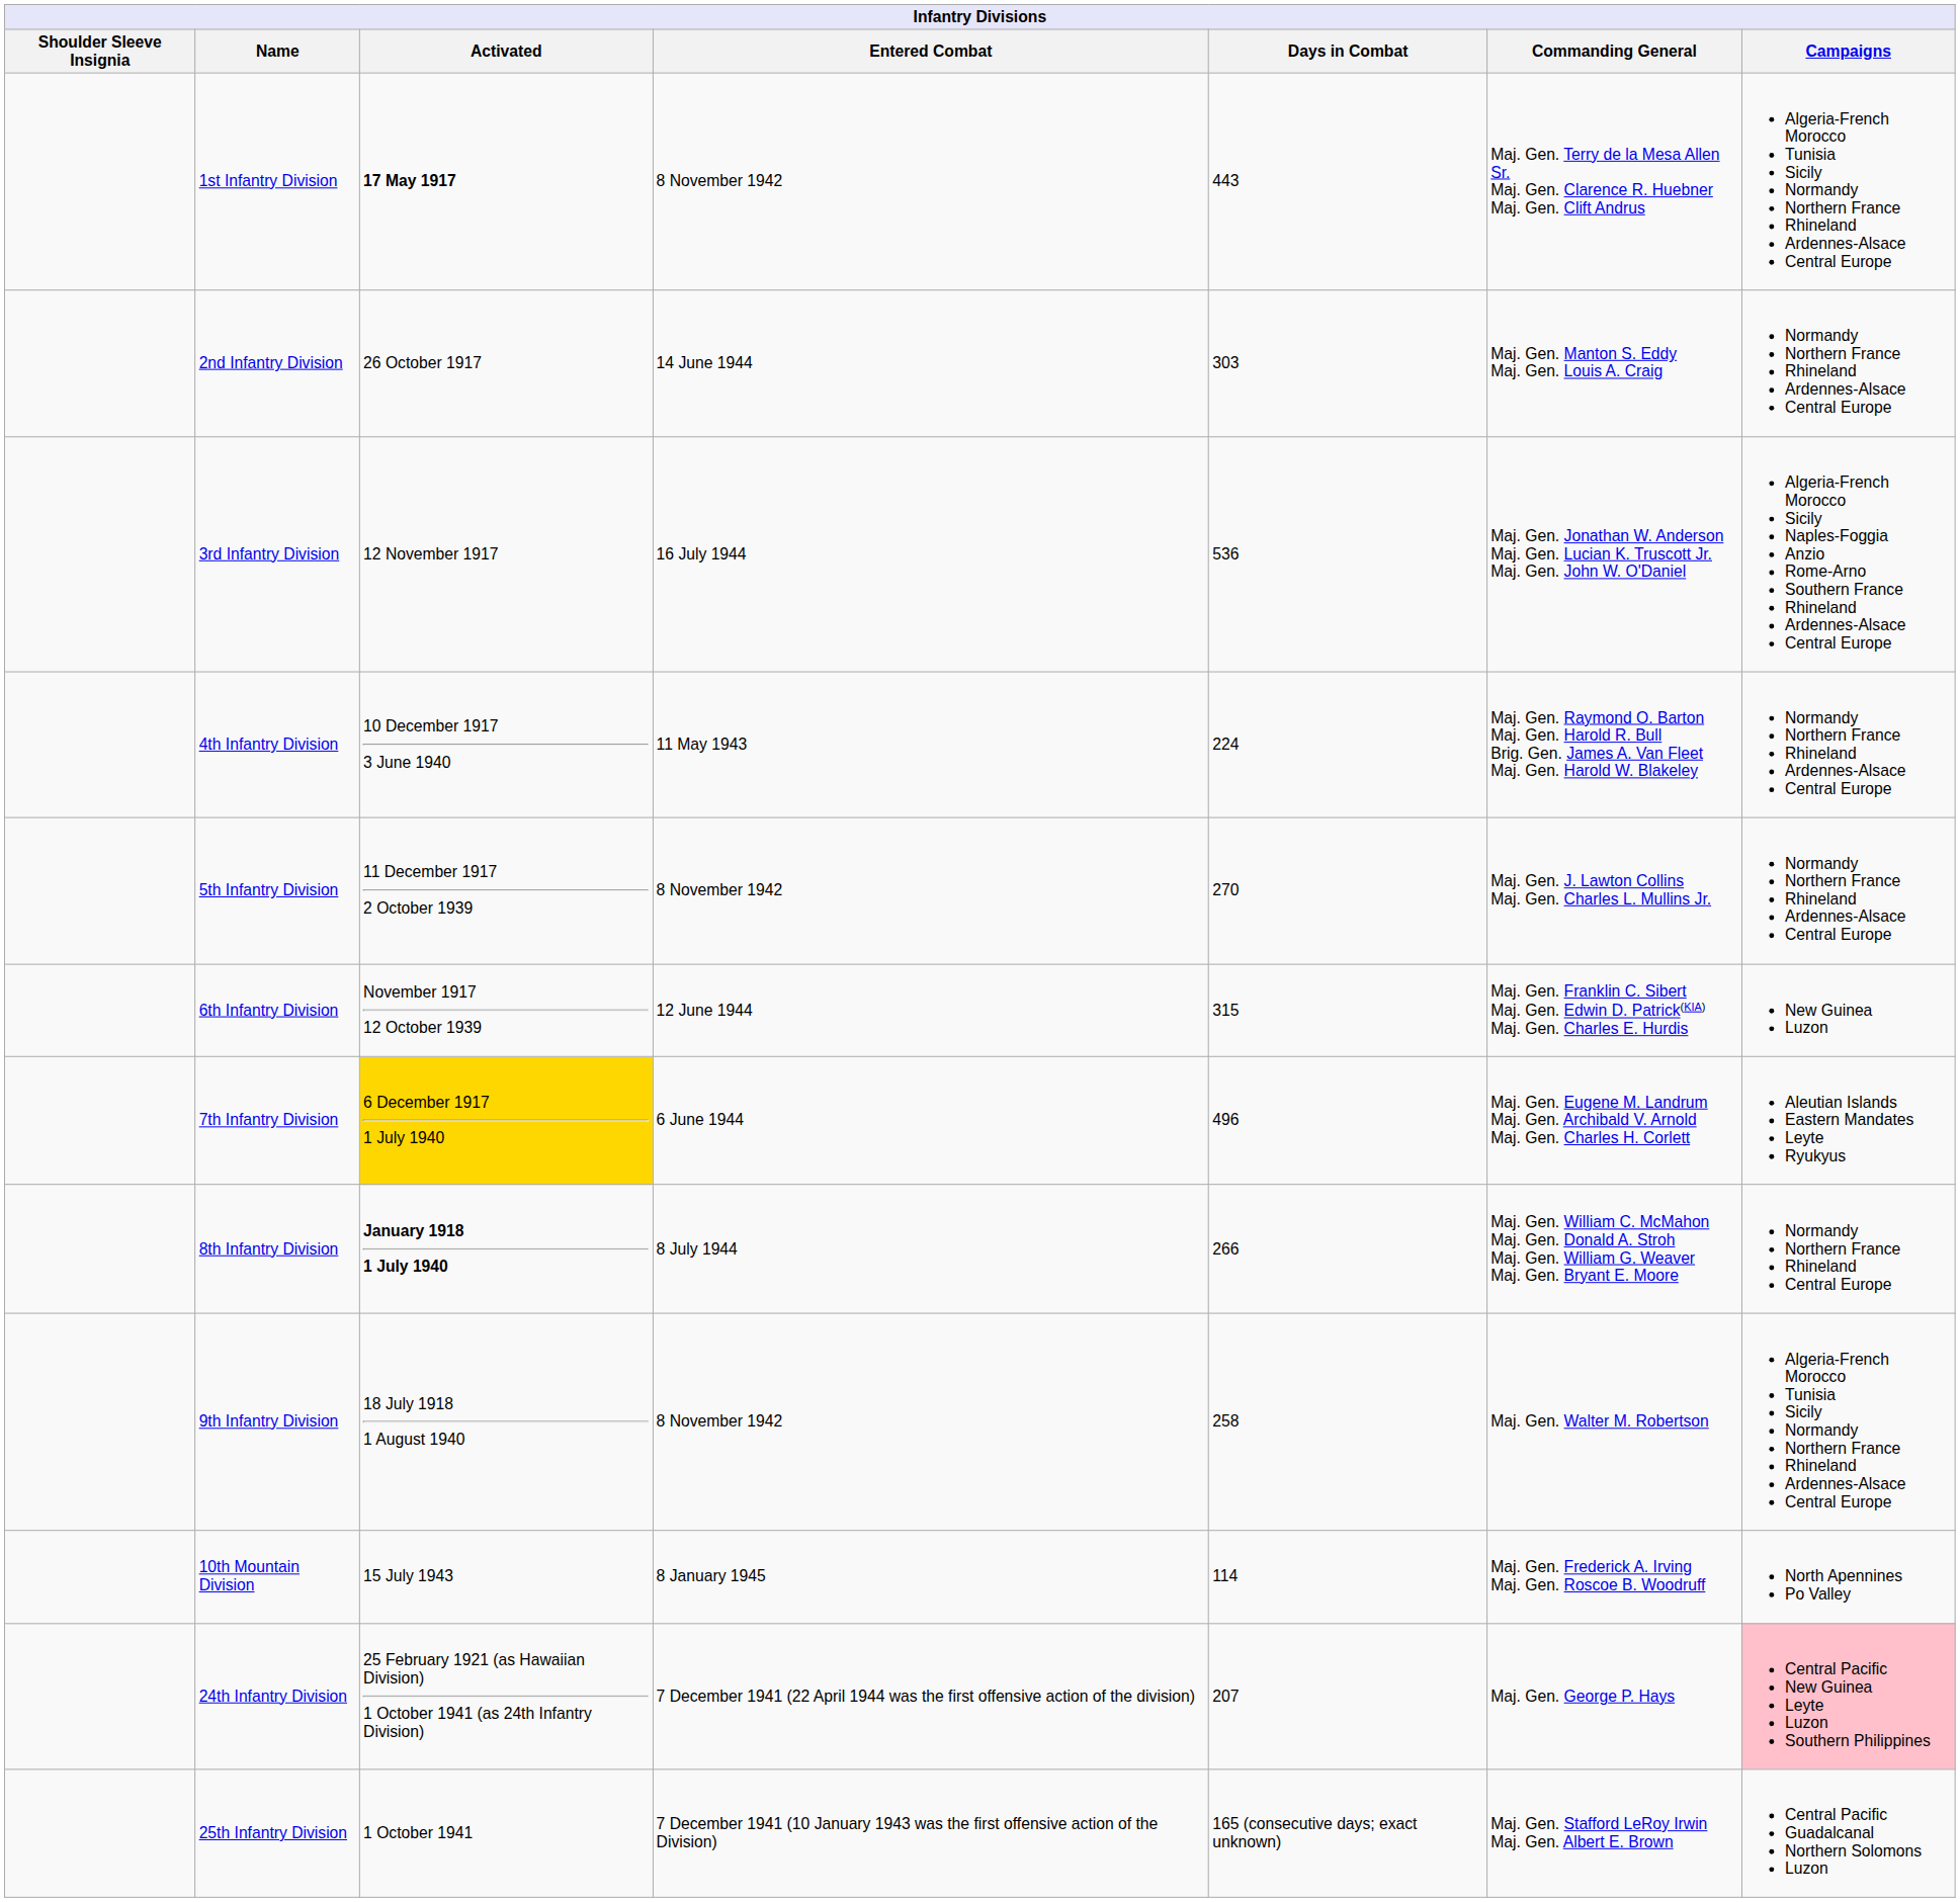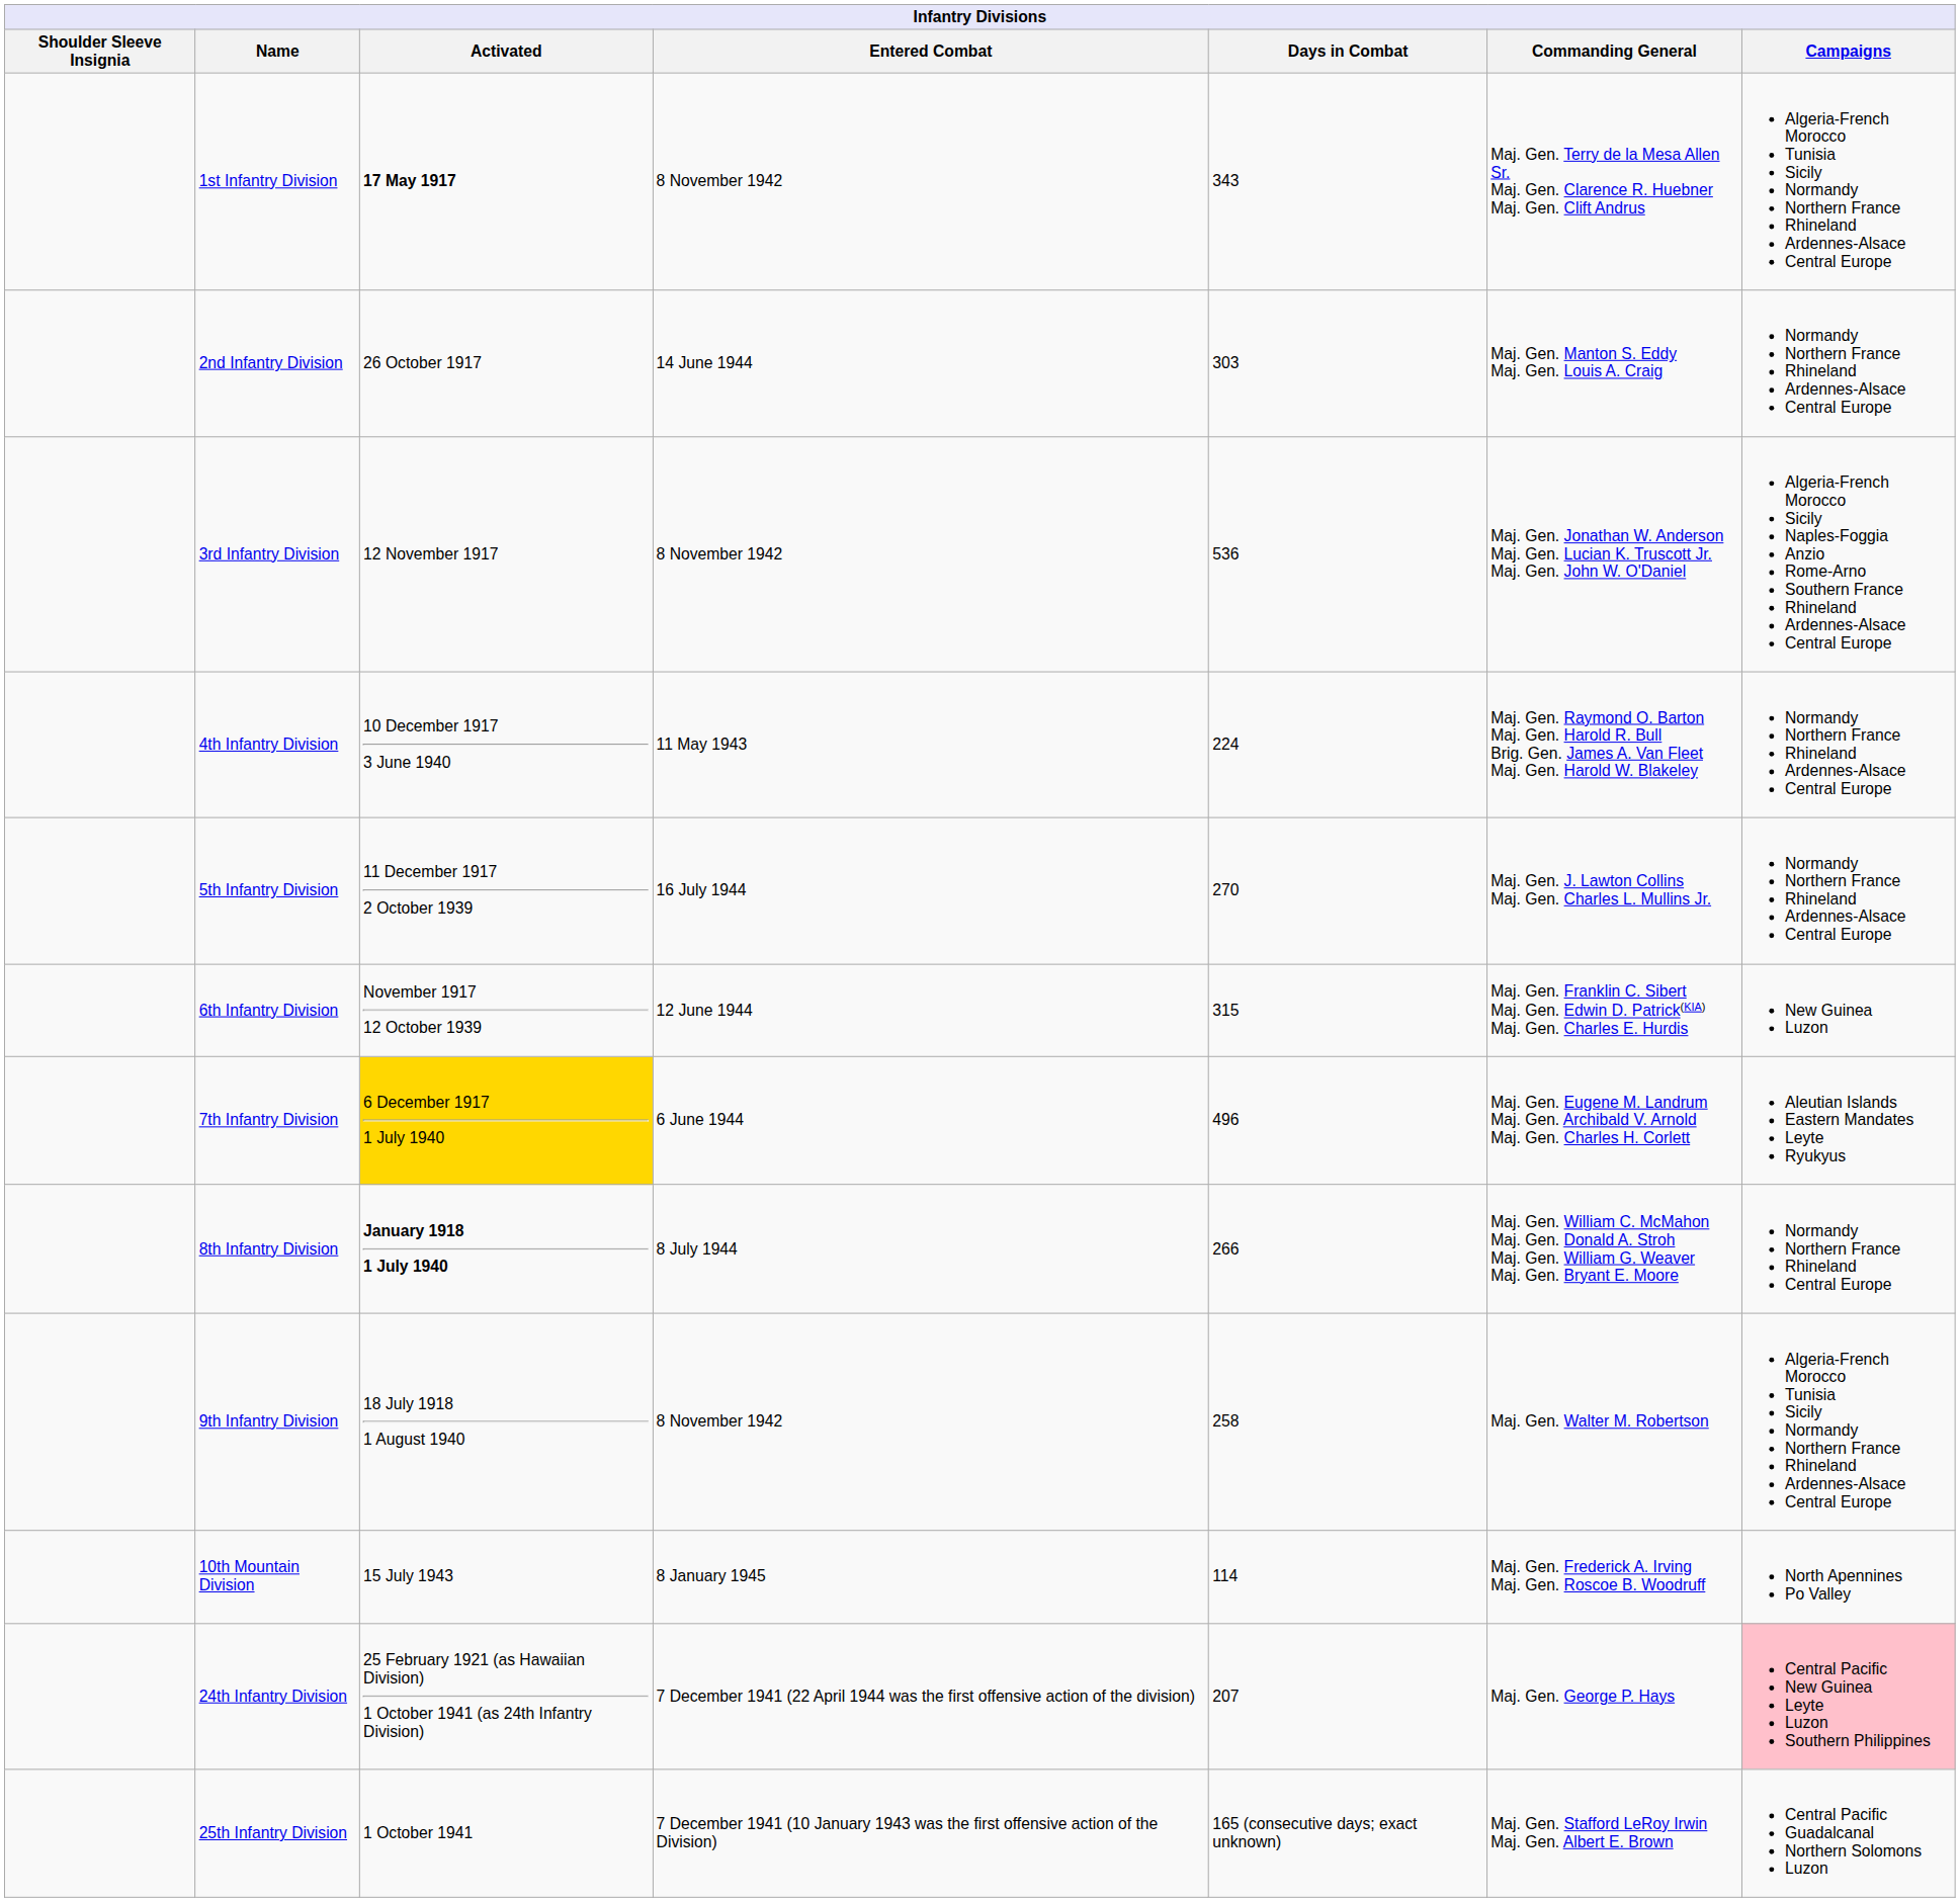1st Infantry Division | Days in Combat: 443 -> 343
3rd Infantry Division | Entered Combat: 16 July 1944 -> 8 November 1942
5th Infantry Division | Entered Combat: 8 November 1942 -> 16 July 1944
